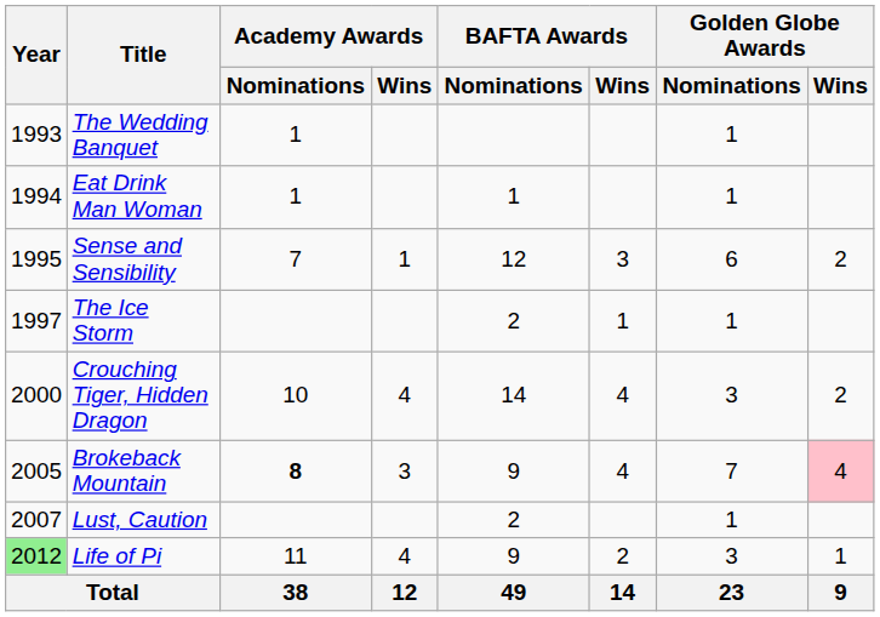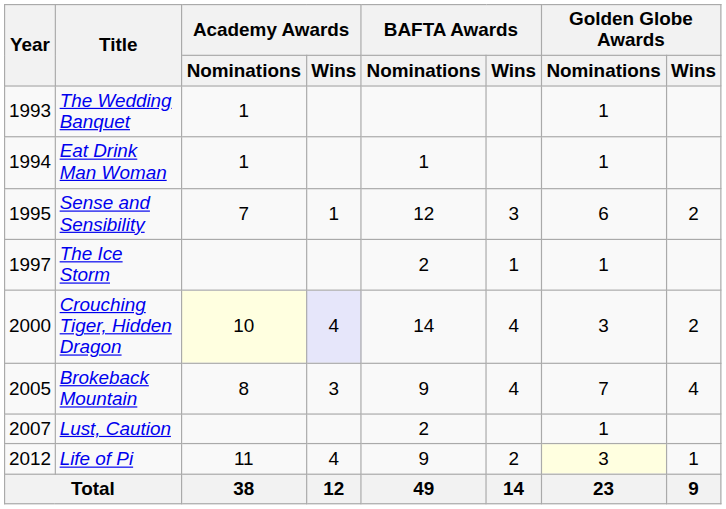Crouching Tiger, Hidden Dragon | Academy Awards / Nominations: no background -> lightyellow background
Crouching Tiger, Hidden Dragon | Academy Awards / Wins: no background -> lavender background
Brokeback Mountain | Academy Awards / Nominations: bold -> normal
Brokeback Mountain | Golden Globe Awards / Wins: pink background -> no background
Life of Pi | Year: lightgreen background -> no background
Life of Pi | Golden Globe Awards / Nominations: no background -> lightyellow background
